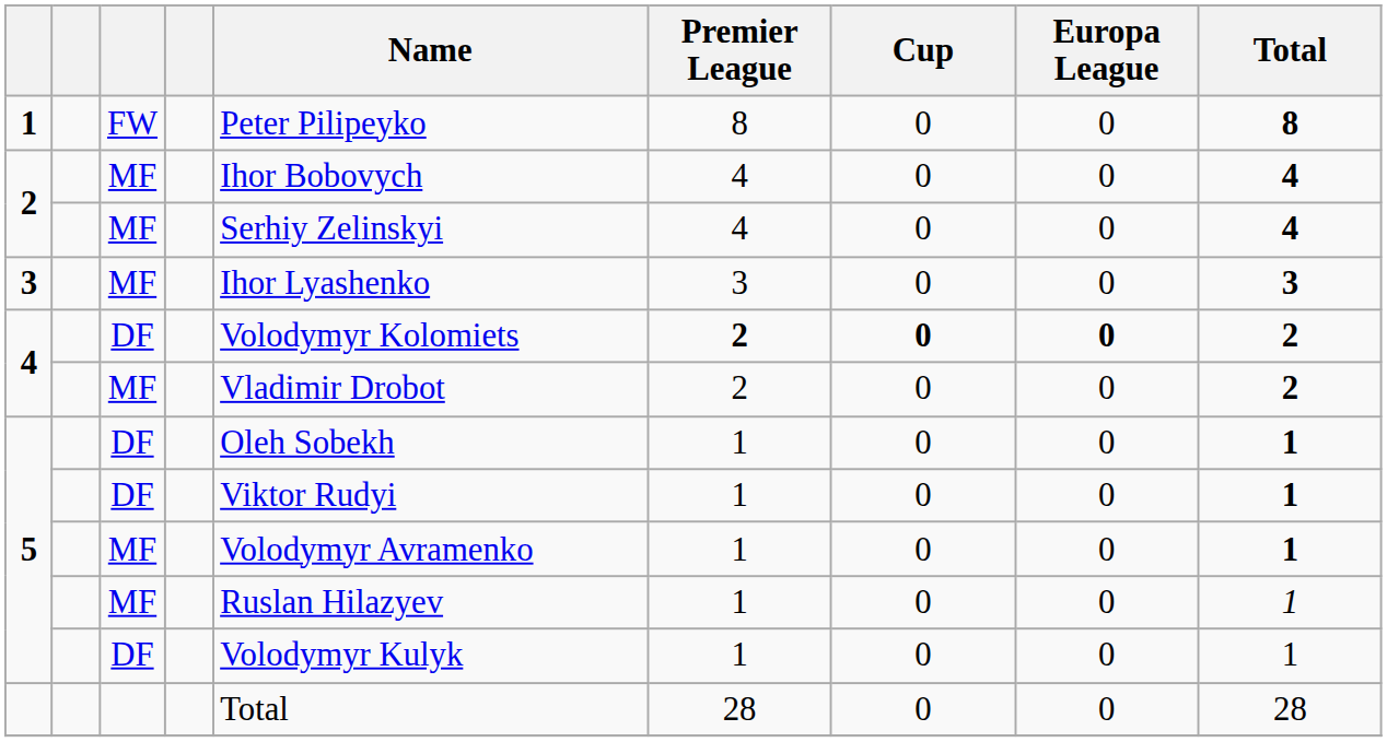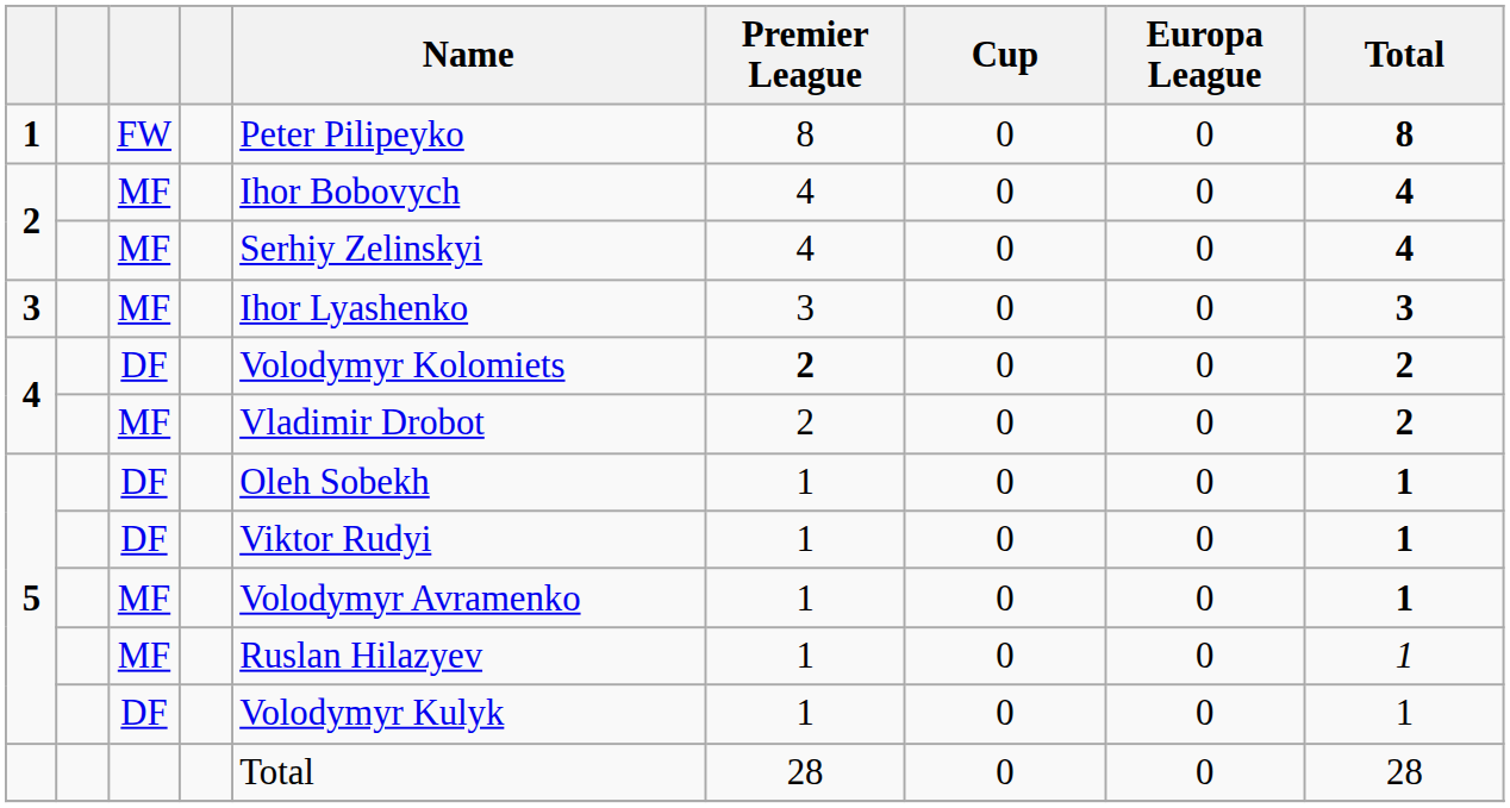4 / DF | Cup: bold -> normal
4 / DF | Europa League: bold -> normal
